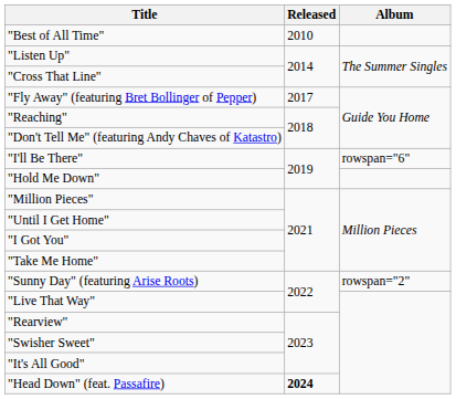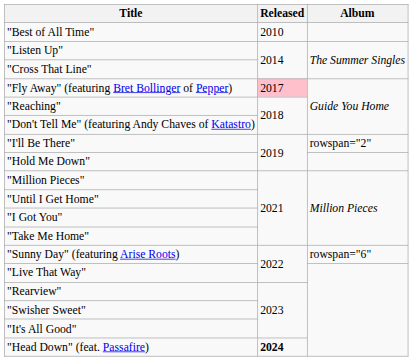"Fly Away" (featuring Bret Bollinger of Pepper) | Released: no background -> pink background
"I'll Be There" | Album: rowspan="6" -> rowspan="2"
"Sunny Day" (featuring Arise Roots) | Album: rowspan="2" -> rowspan="6"
